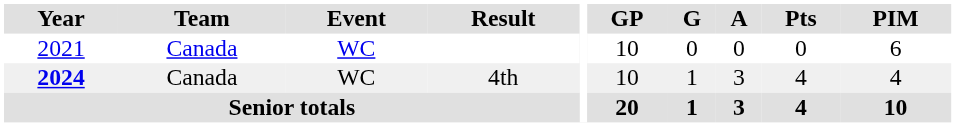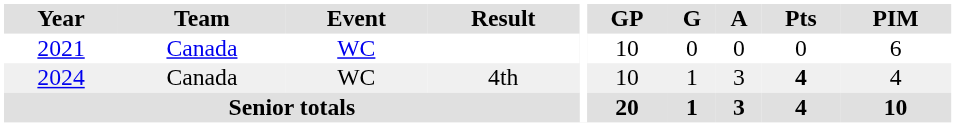4th | Year: bold -> normal
4th | Pts: normal -> bold
